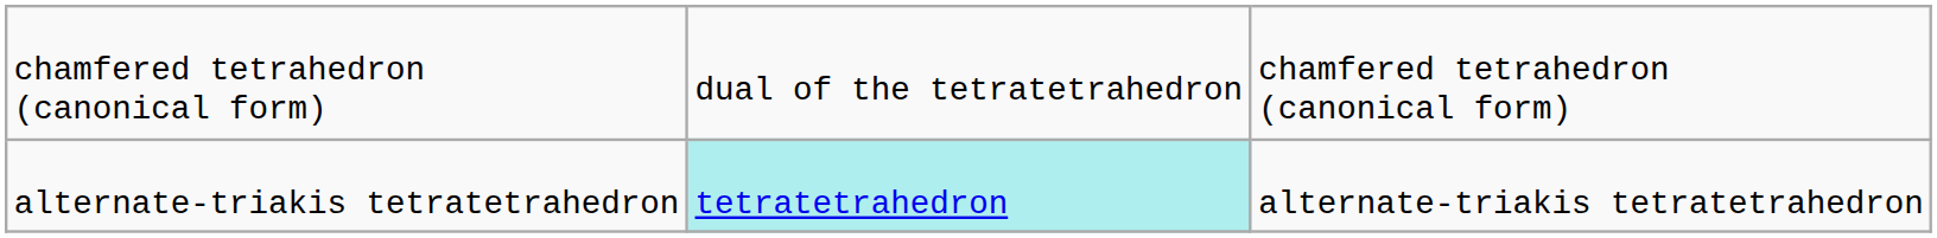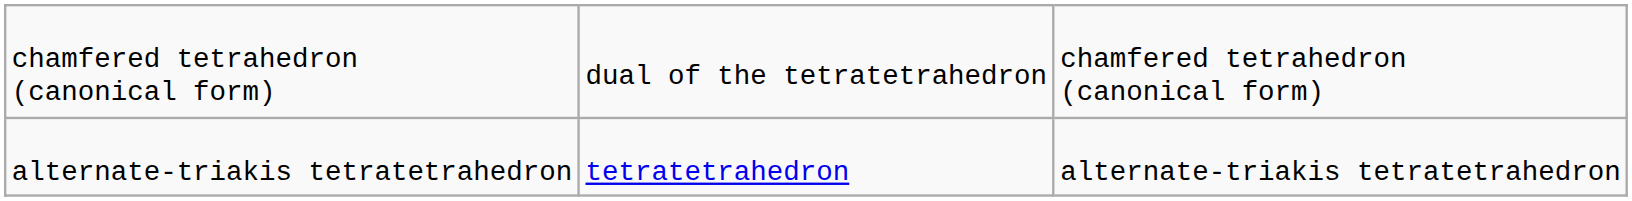row 2 | column 2: paleturquoise background -> no background
